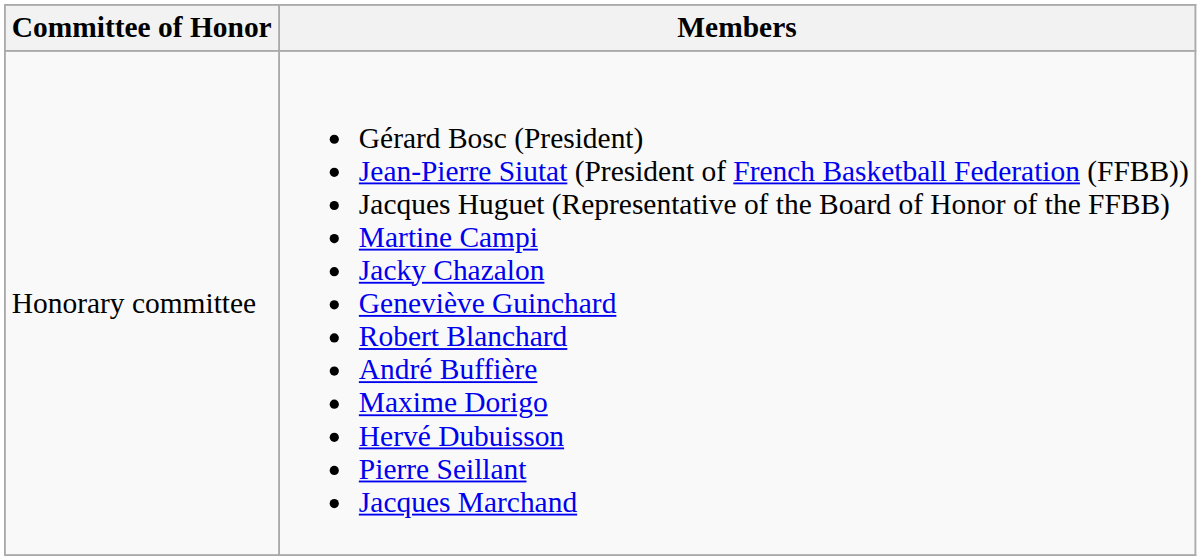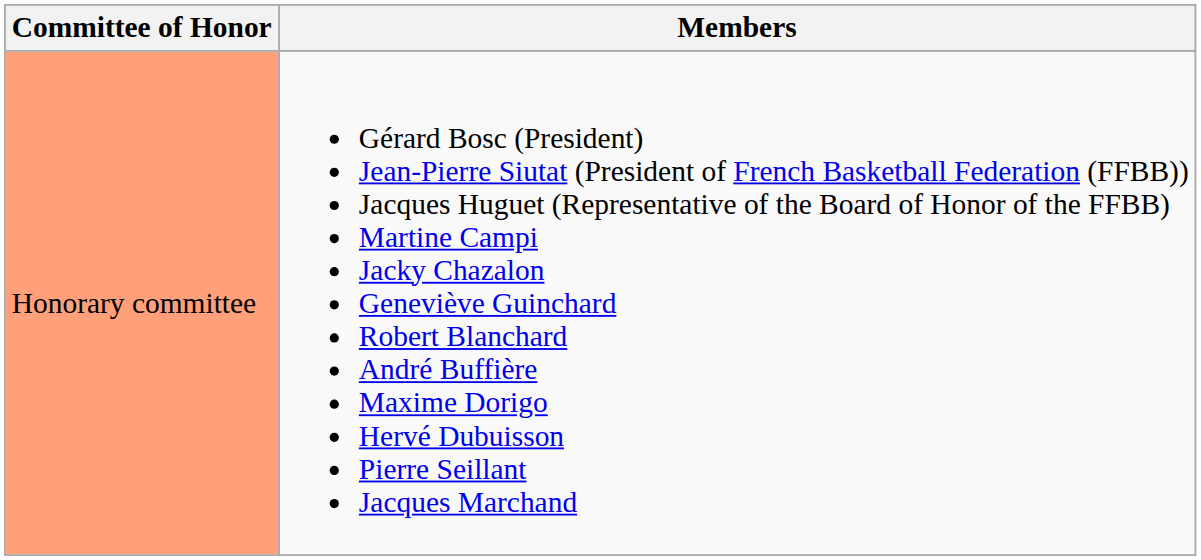Honorary committee | Committee of Honor: no background -> lightsalmon background
